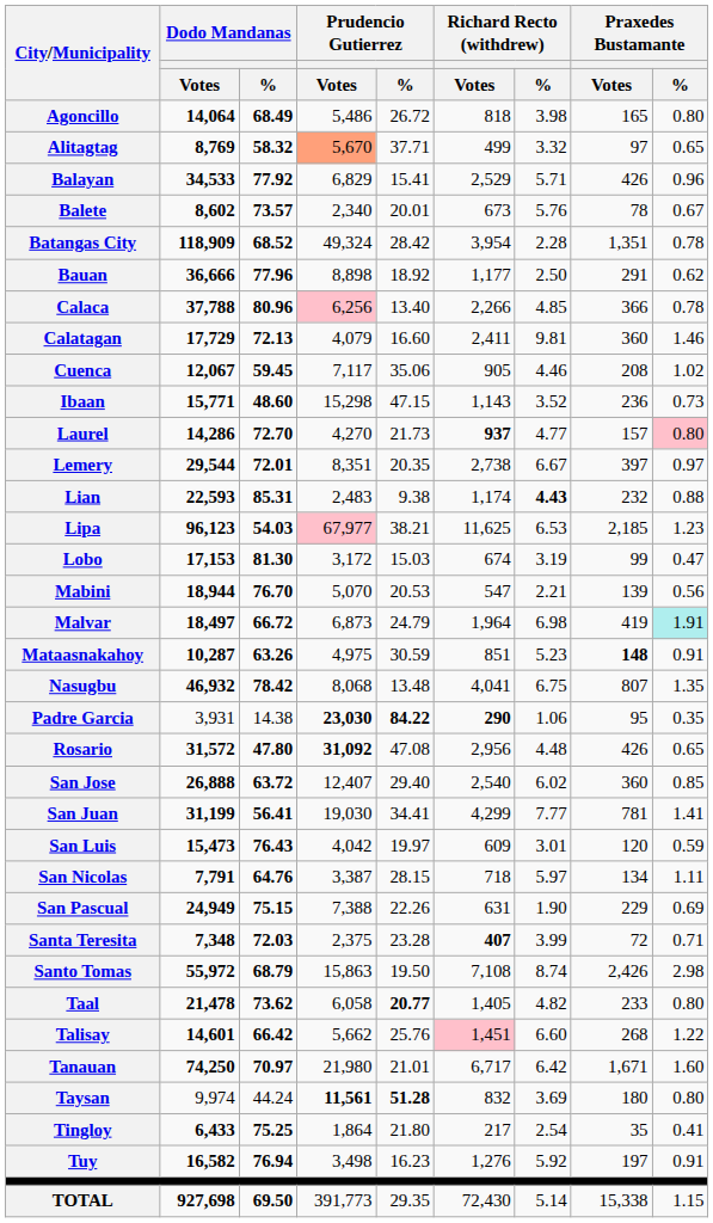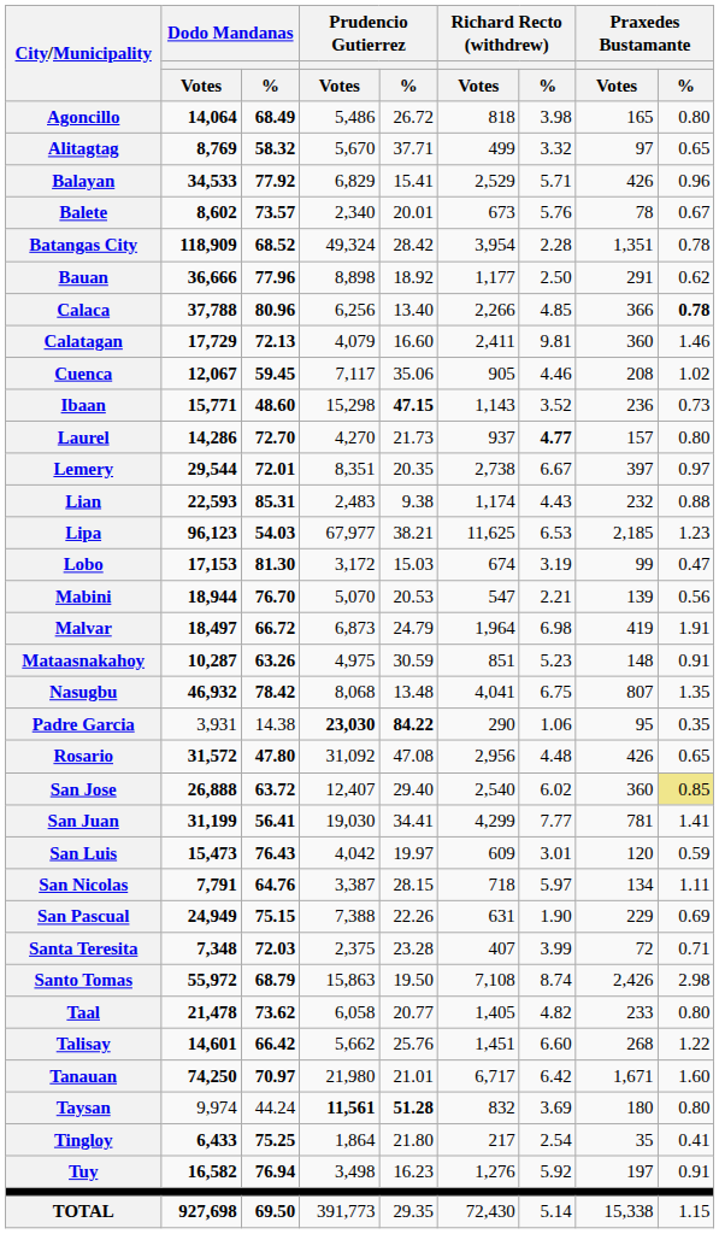Alitagtag | Prudencio Gutierrez / Votes: lightsalmon background -> no background
Calaca | Prudencio Gutierrez / Votes: pink background -> no background
Calaca | Praxedes Bustamante / %: normal -> bold
Ibaan | Prudencio Gutierrez / %: normal -> bold
Laurel | Richard Recto (withdrew) / Votes: bold -> normal
Laurel | Richard Recto (withdrew) / %: normal -> bold
Laurel | Praxedes Bustamante / %: pink background -> no background
Lian | Richard Recto (withdrew) / %: bold -> normal
Lipa | Prudencio Gutierrez / Votes: pink background -> no background
Malvar | Praxedes Bustamante / %: paleturquoise background -> no background
Mataasnakahoy | Praxedes Bustamante / Votes: bold -> normal
Padre Garcia | Richard Recto (withdrew) / Votes: bold -> normal
Rosario | Prudencio Gutierrez / Votes: bold -> normal
San Jose | Praxedes Bustamante / %: no background -> khaki background
Santa Teresita | Richard Recto (withdrew) / Votes: bold -> normal
Taal | Prudencio Gutierrez / %: bold -> normal
Talisay | Richard Recto (withdrew) / Votes: pink background -> no background
